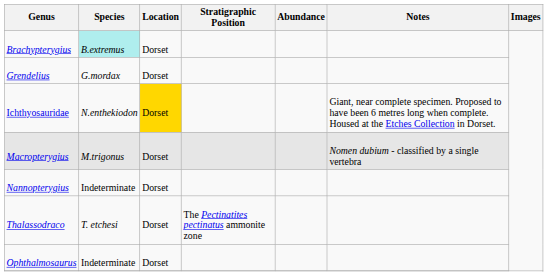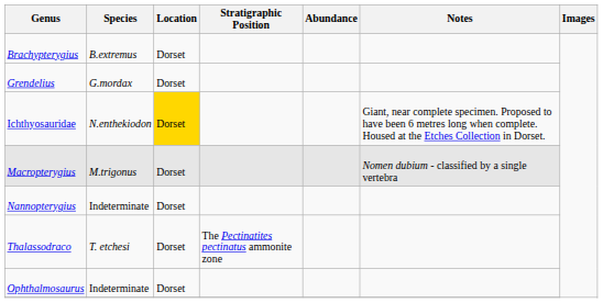Brachypterygius | Species: paleturquoise background -> no background
